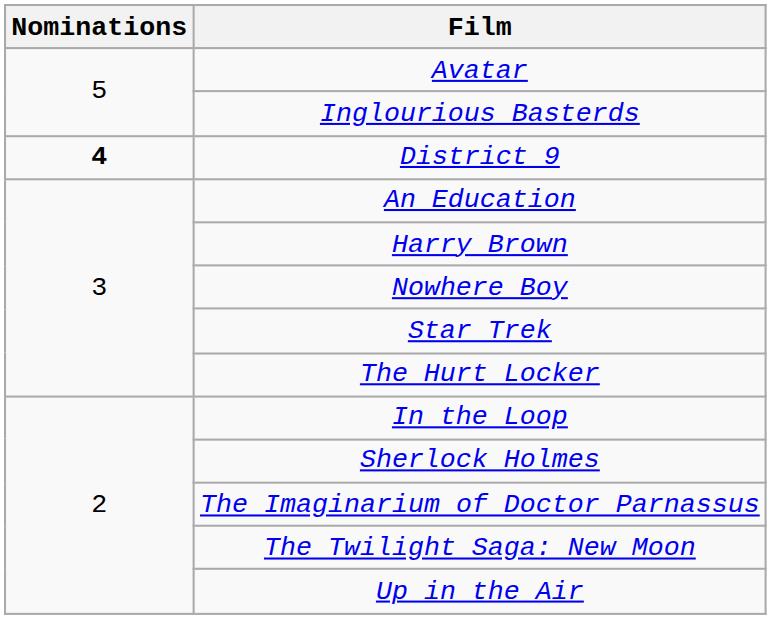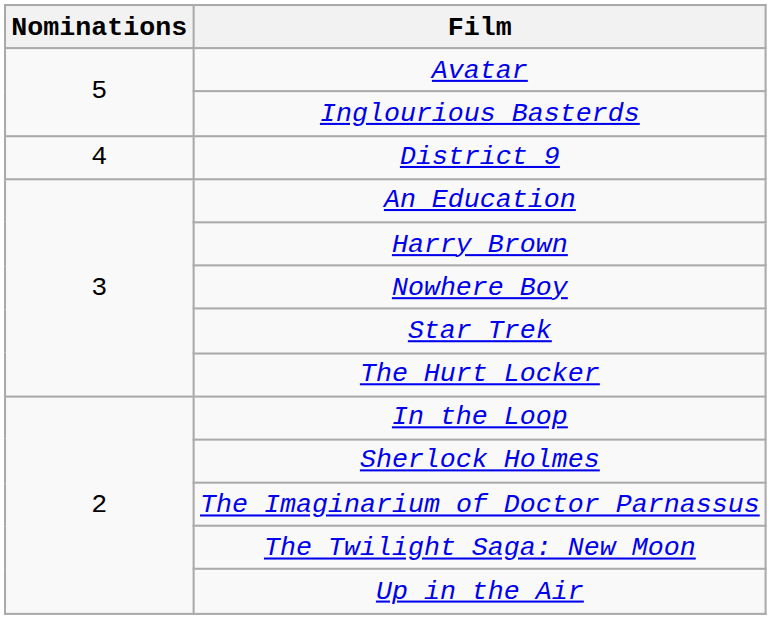District 9 | Nominations: bold -> normal
